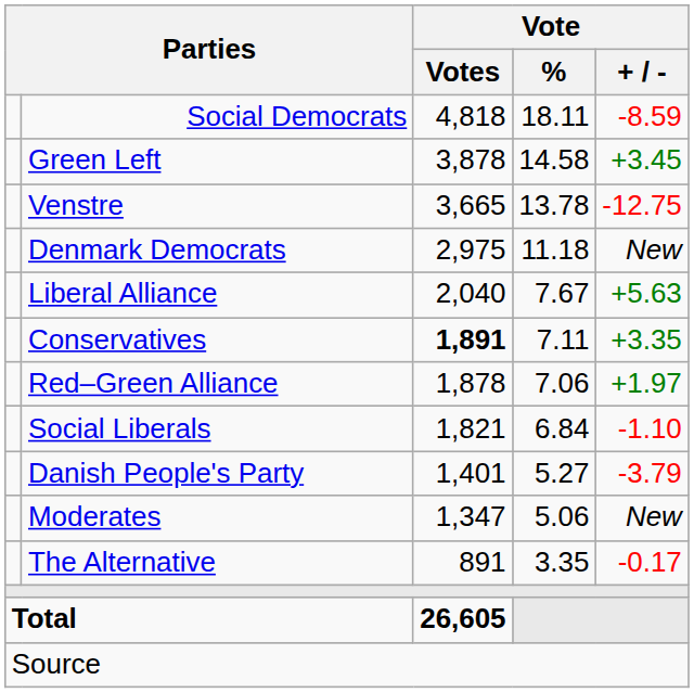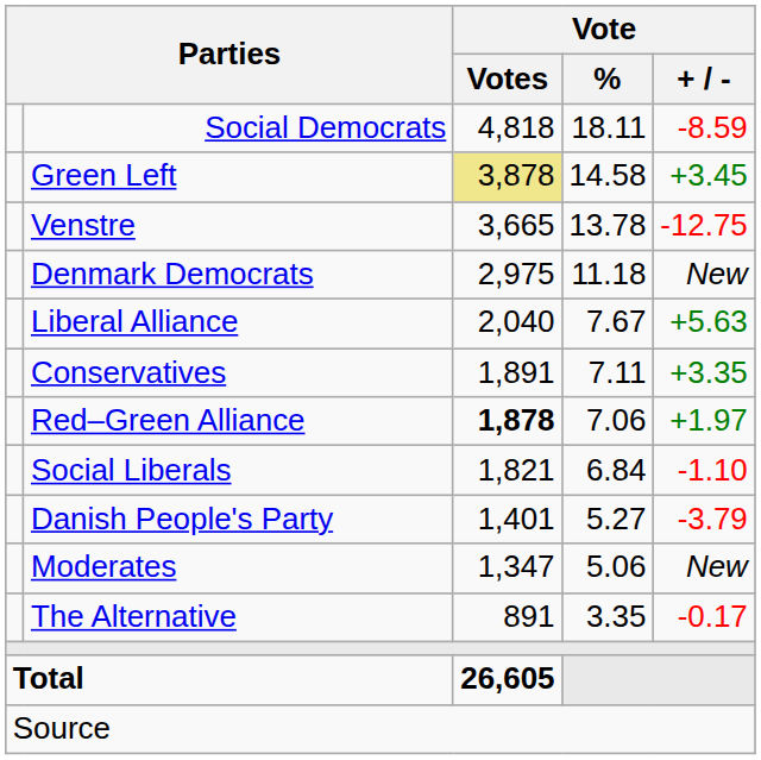Green Left | Vote / Votes: no background -> khaki background
Conservatives | Vote / Votes: bold -> normal
Red–Green Alliance | Vote / Votes: normal -> bold
